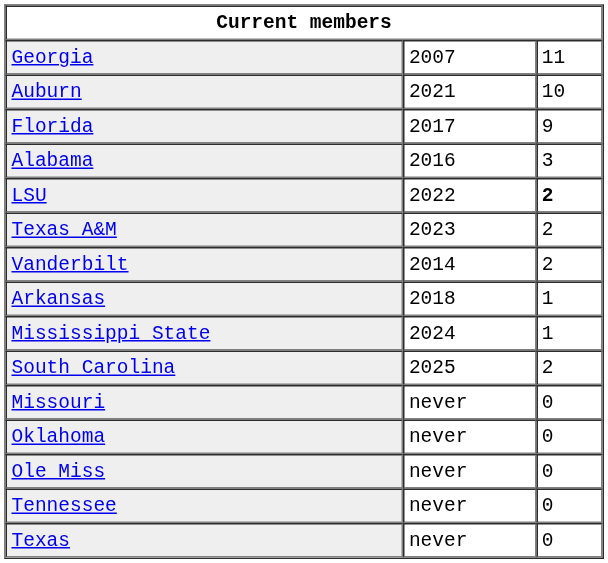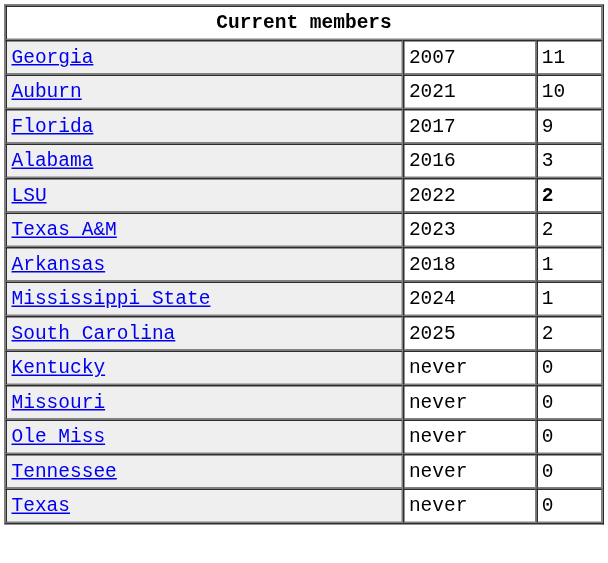- row: Vanderbilt | 2014 | 2
+ row: Kentucky | never | 0
- row: Oklahoma | never | 0
